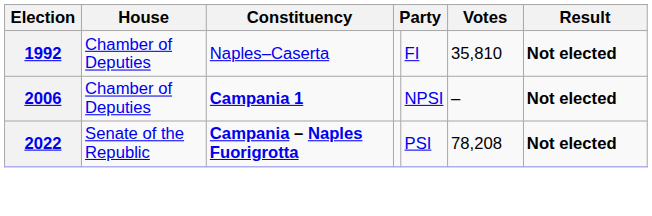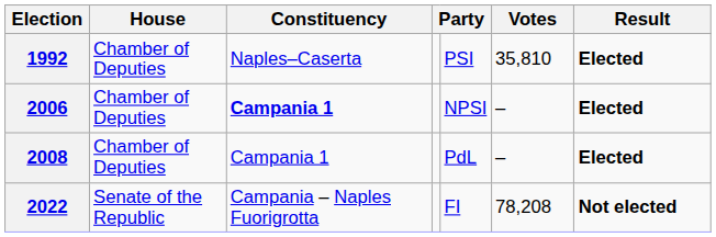1992 | column 5: FI -> PSI
1992 | Result: Not elected -> Elected
2006 | Result: Not elected -> Elected
+ row: 2008 | Chamber of Deputies | Campania 1 | PdL | – | Elected
2022 | Constituency: bold -> normal
2022 | column 5: PSI -> FI
